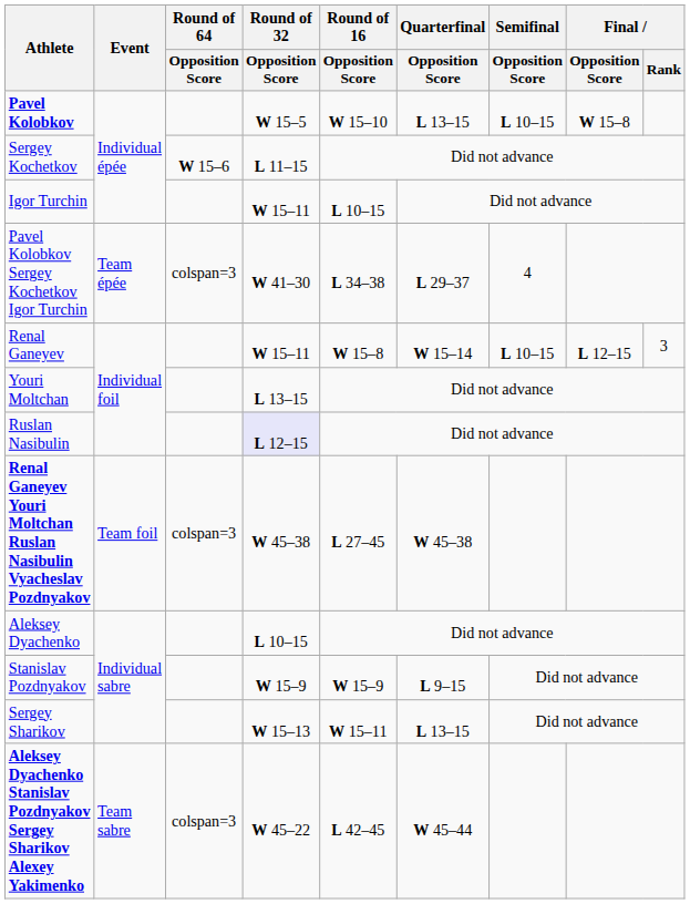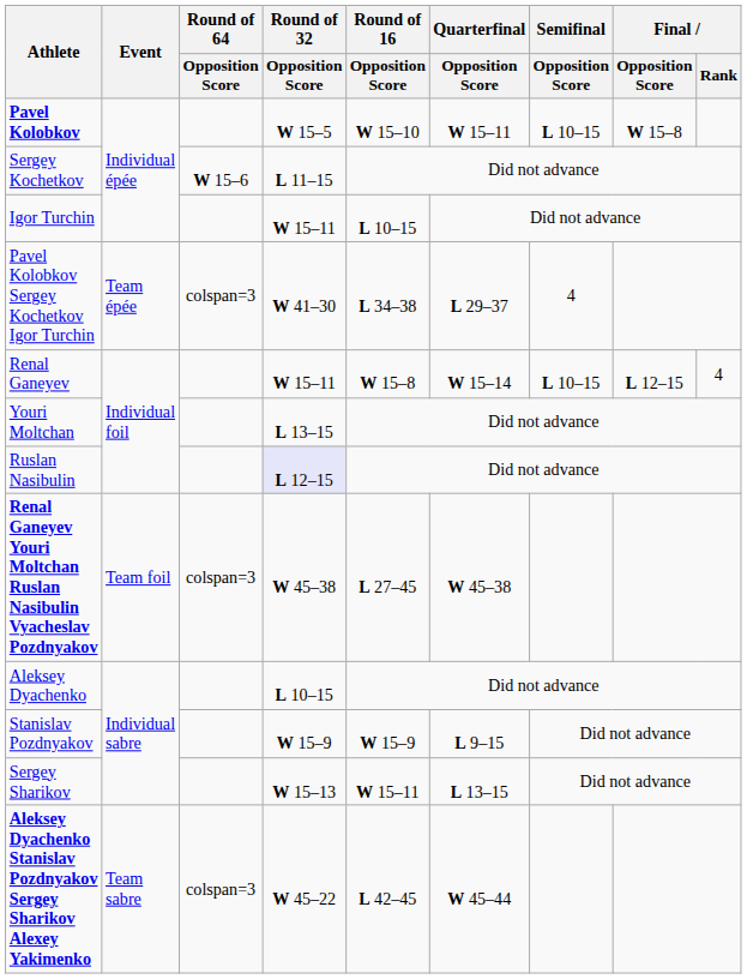Pavel Kolobkov | Quarterfinal / Opposition Score: L 13–15 -> W 15–11
Renal Ganeyev | Final / Rank: 3 -> 4
